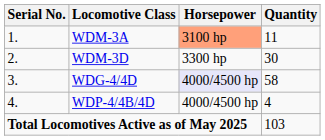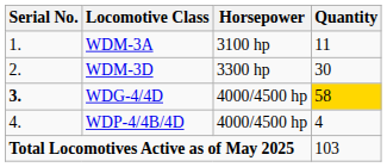WDM-3A | Horsepower: lightsalmon background -> no background
WDG-4/4D | Serial No.: normal -> bold
WDG-4/4D | Horsepower: lavender background -> no background
WDG-4/4D | Quantity: no background -> gold background
